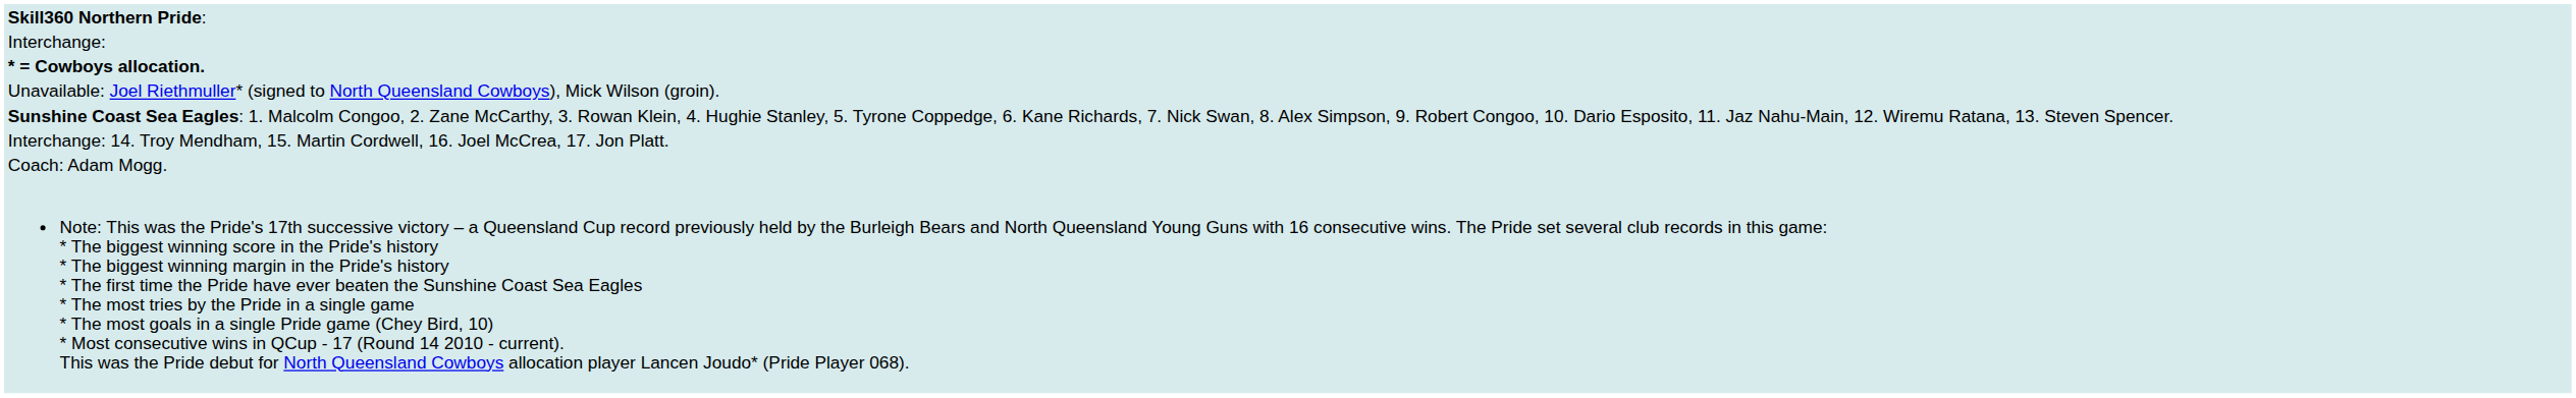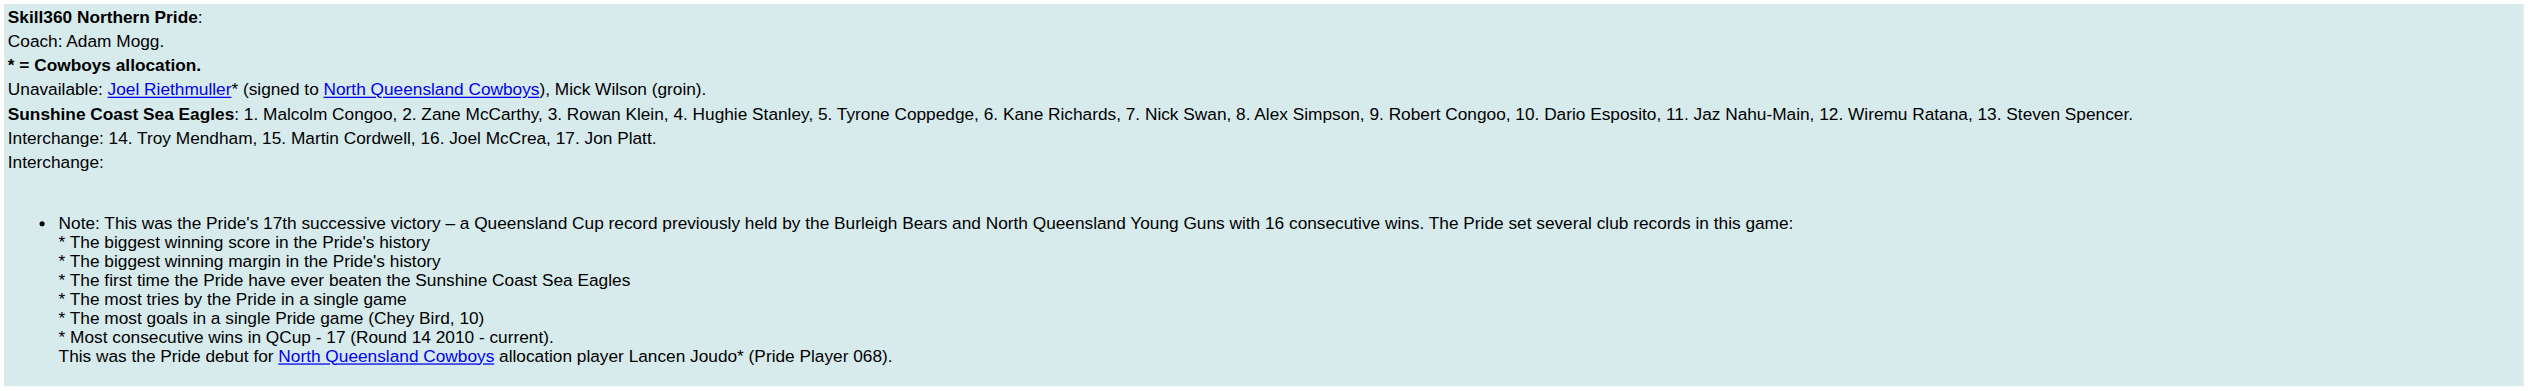row 2 | column 1: Interchange: -> Coach: Adam Mogg.
row 7 | column 1: Coach: Adam Mogg. -> Interchange:
